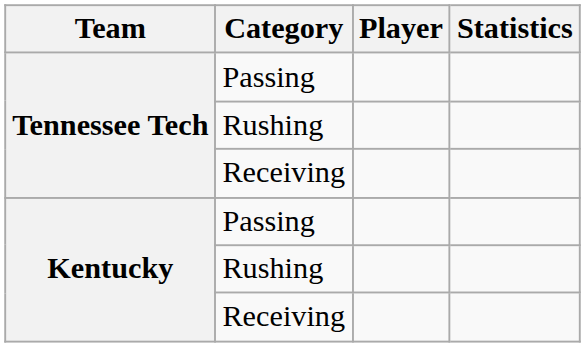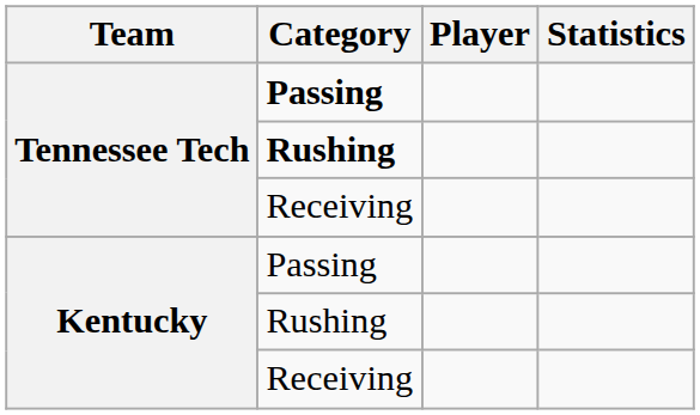Tennessee Tech / Passing | Category: normal -> bold
Tennessee Tech / Rushing | Category: normal -> bold
